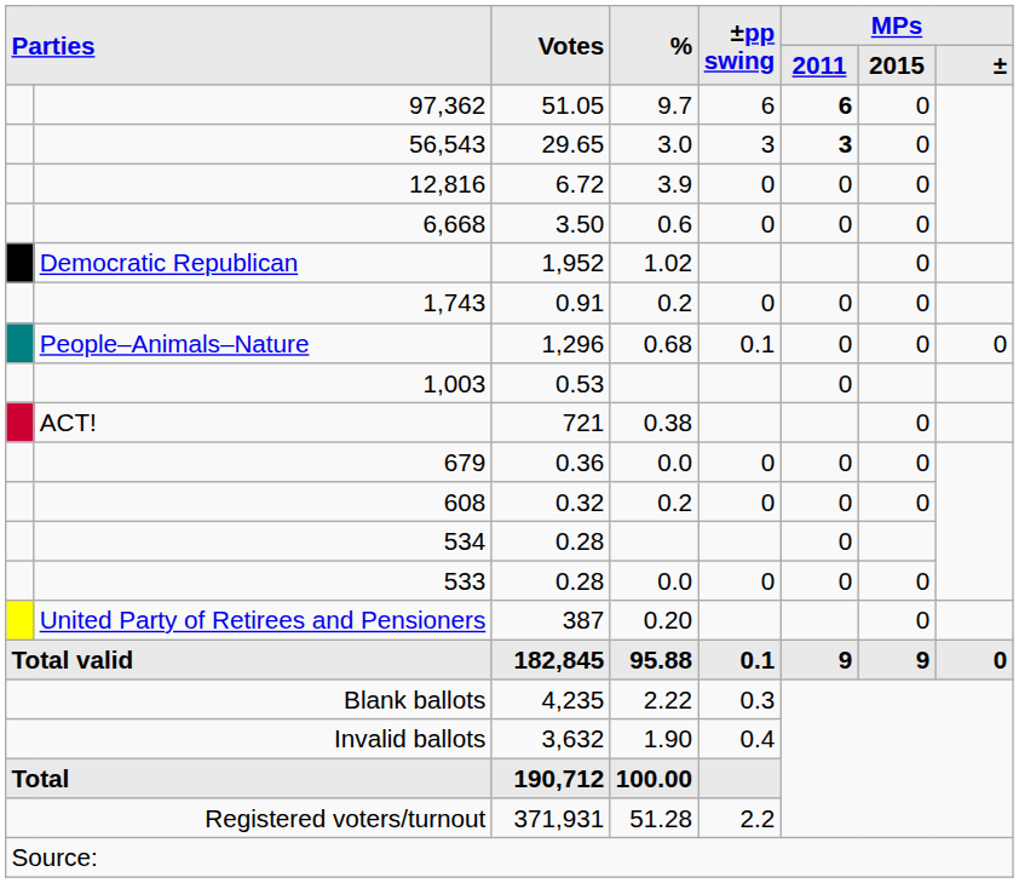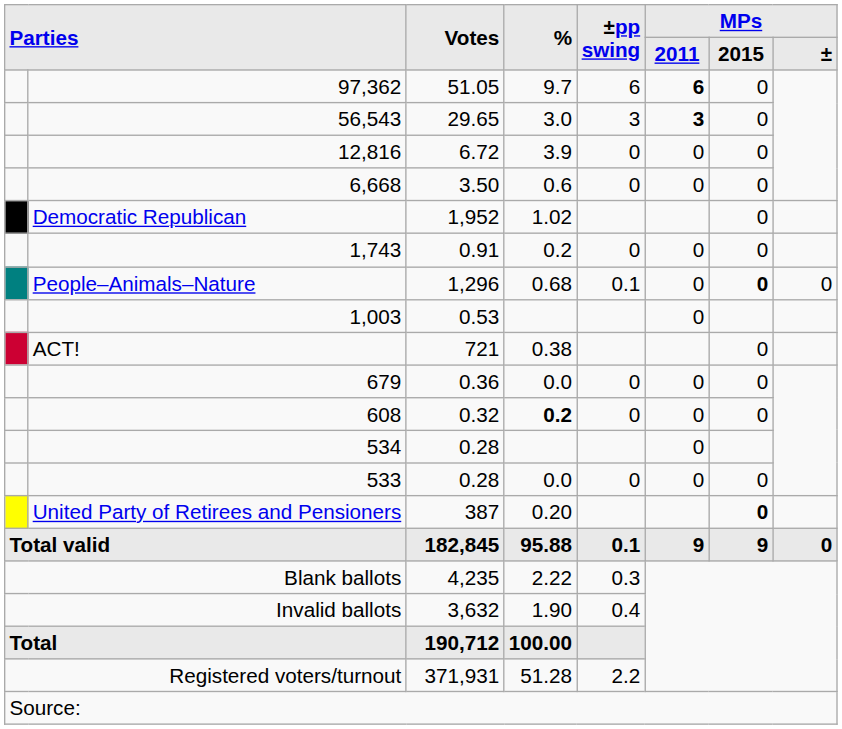People–Animals–Nature | MPs / 2015: normal -> bold
608 | %: normal -> bold
United Party of Retirees and Pensioners | MPs / 2015: normal -> bold
